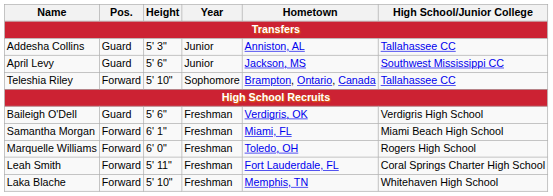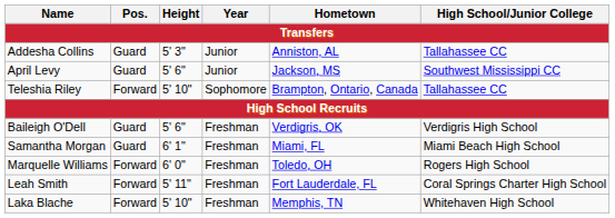Samantha Morgan | Pos.: Forward -> Guard
